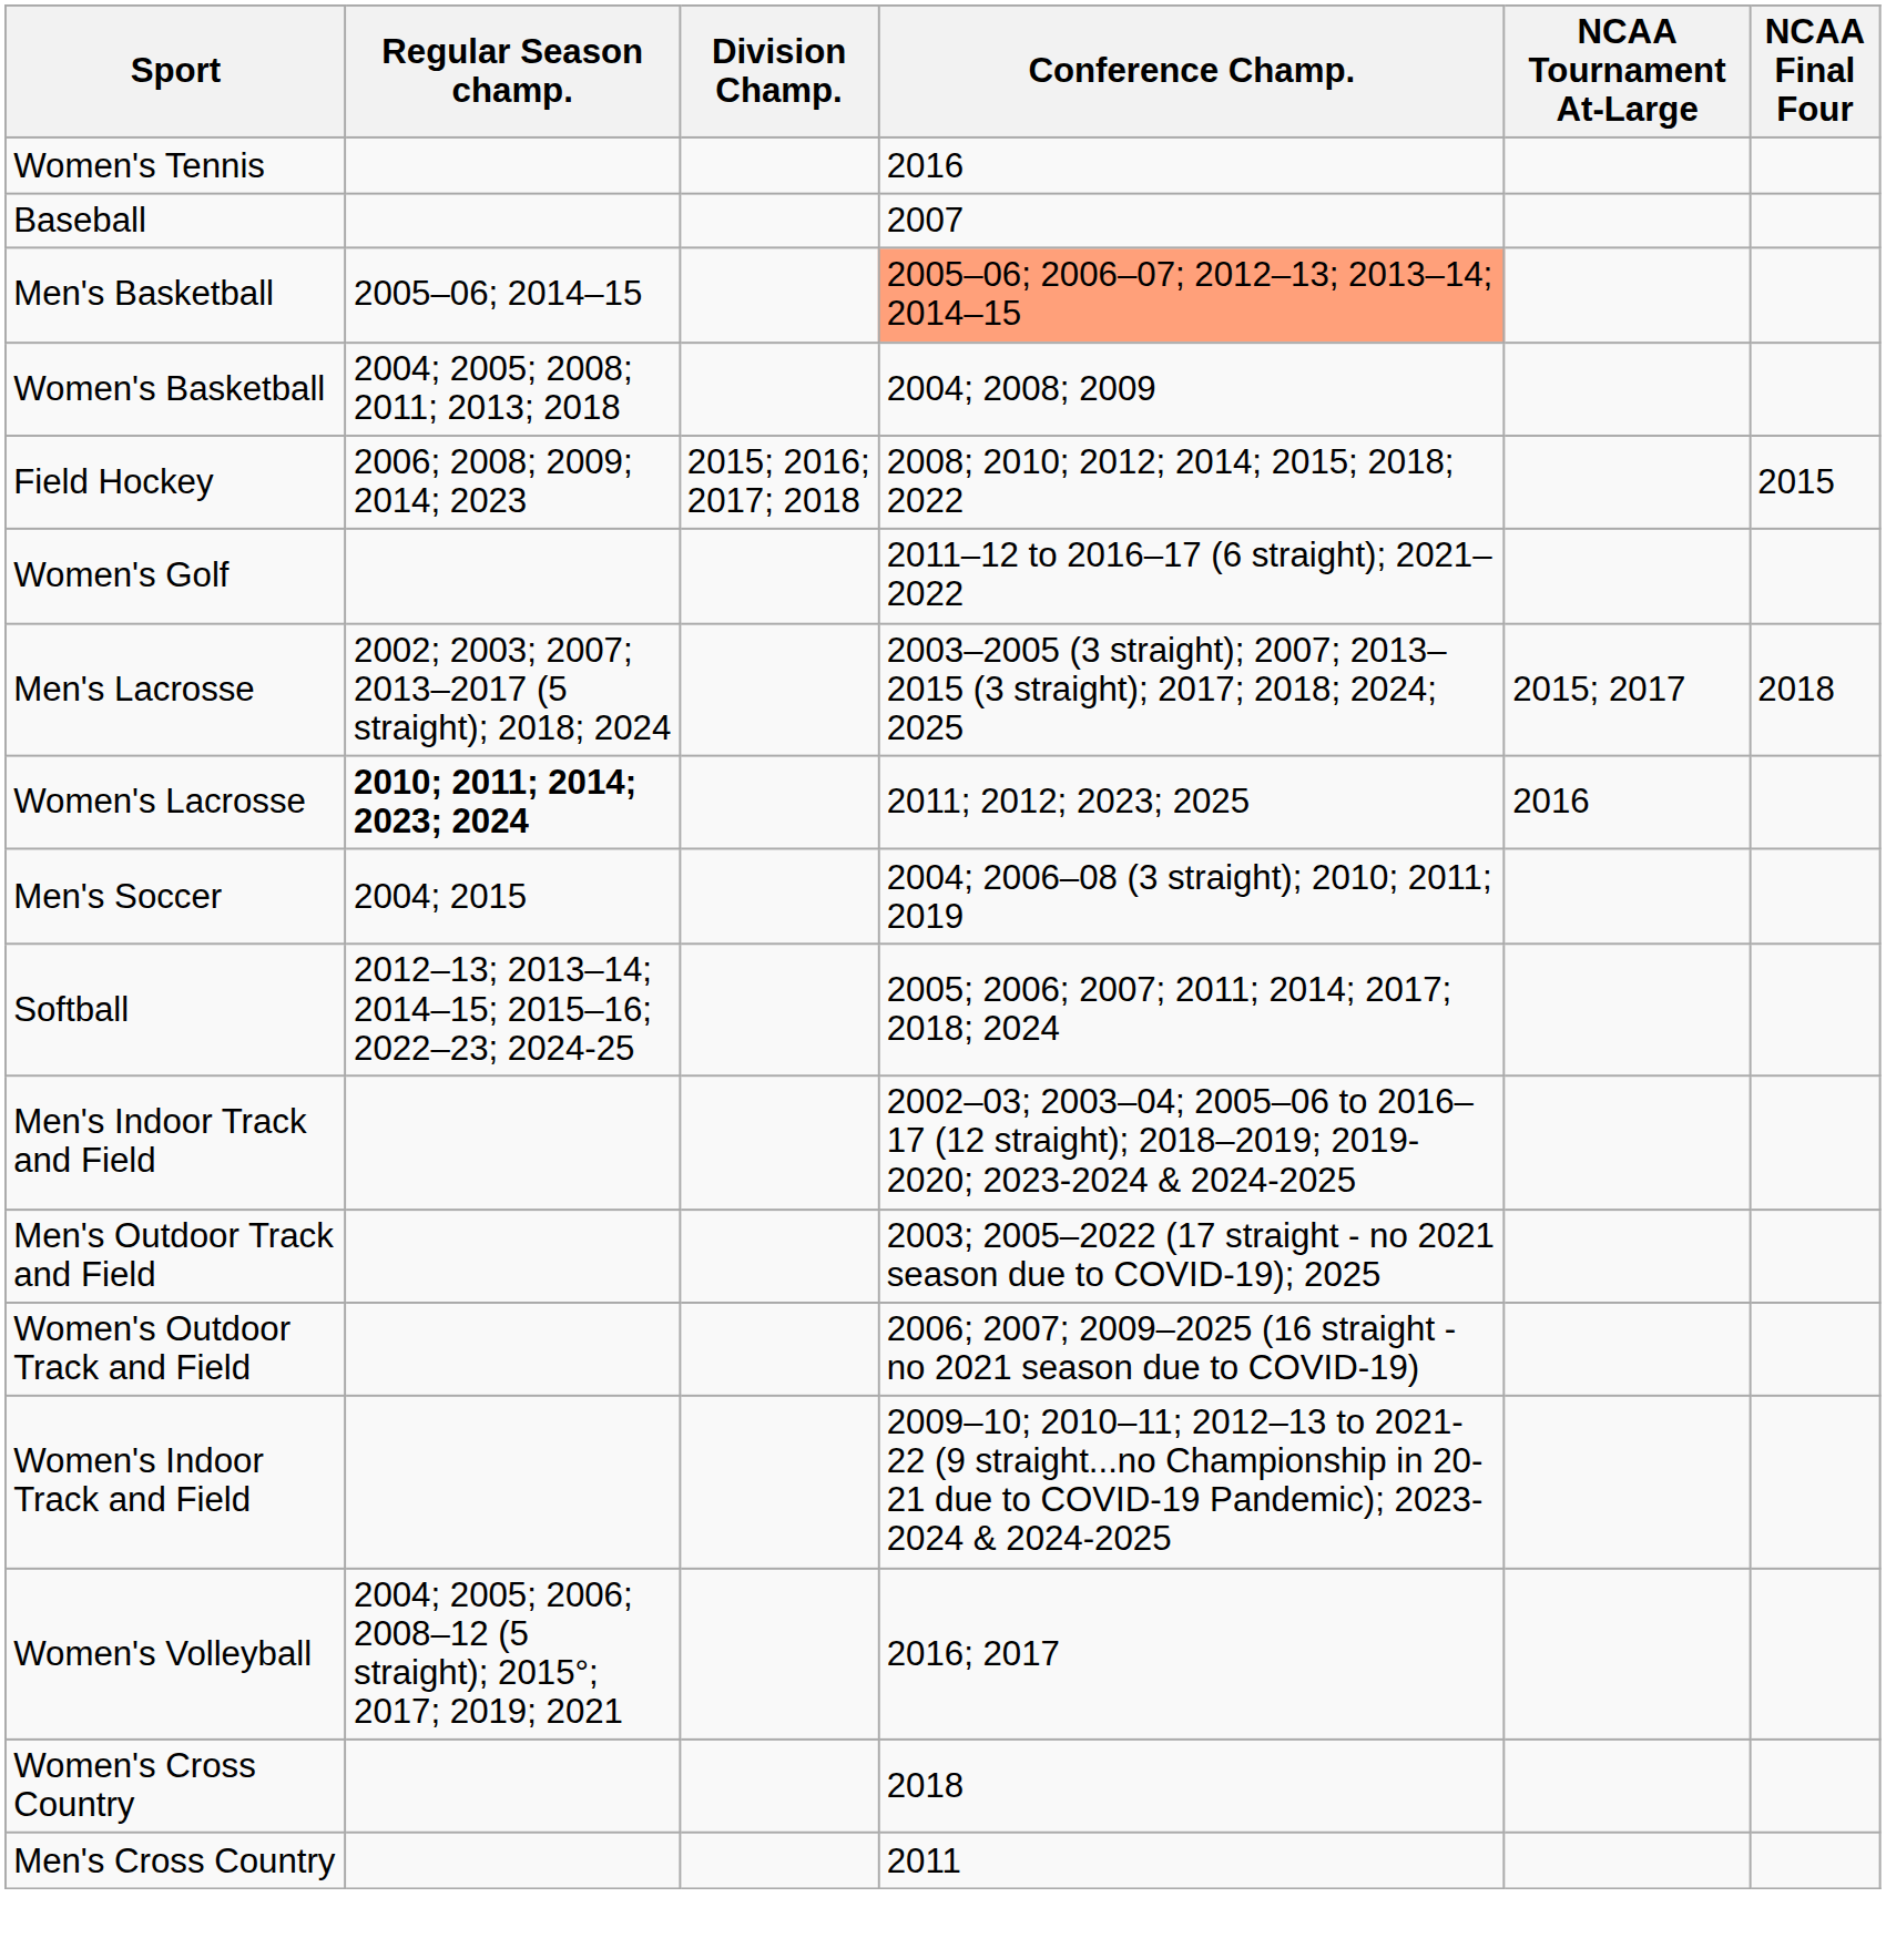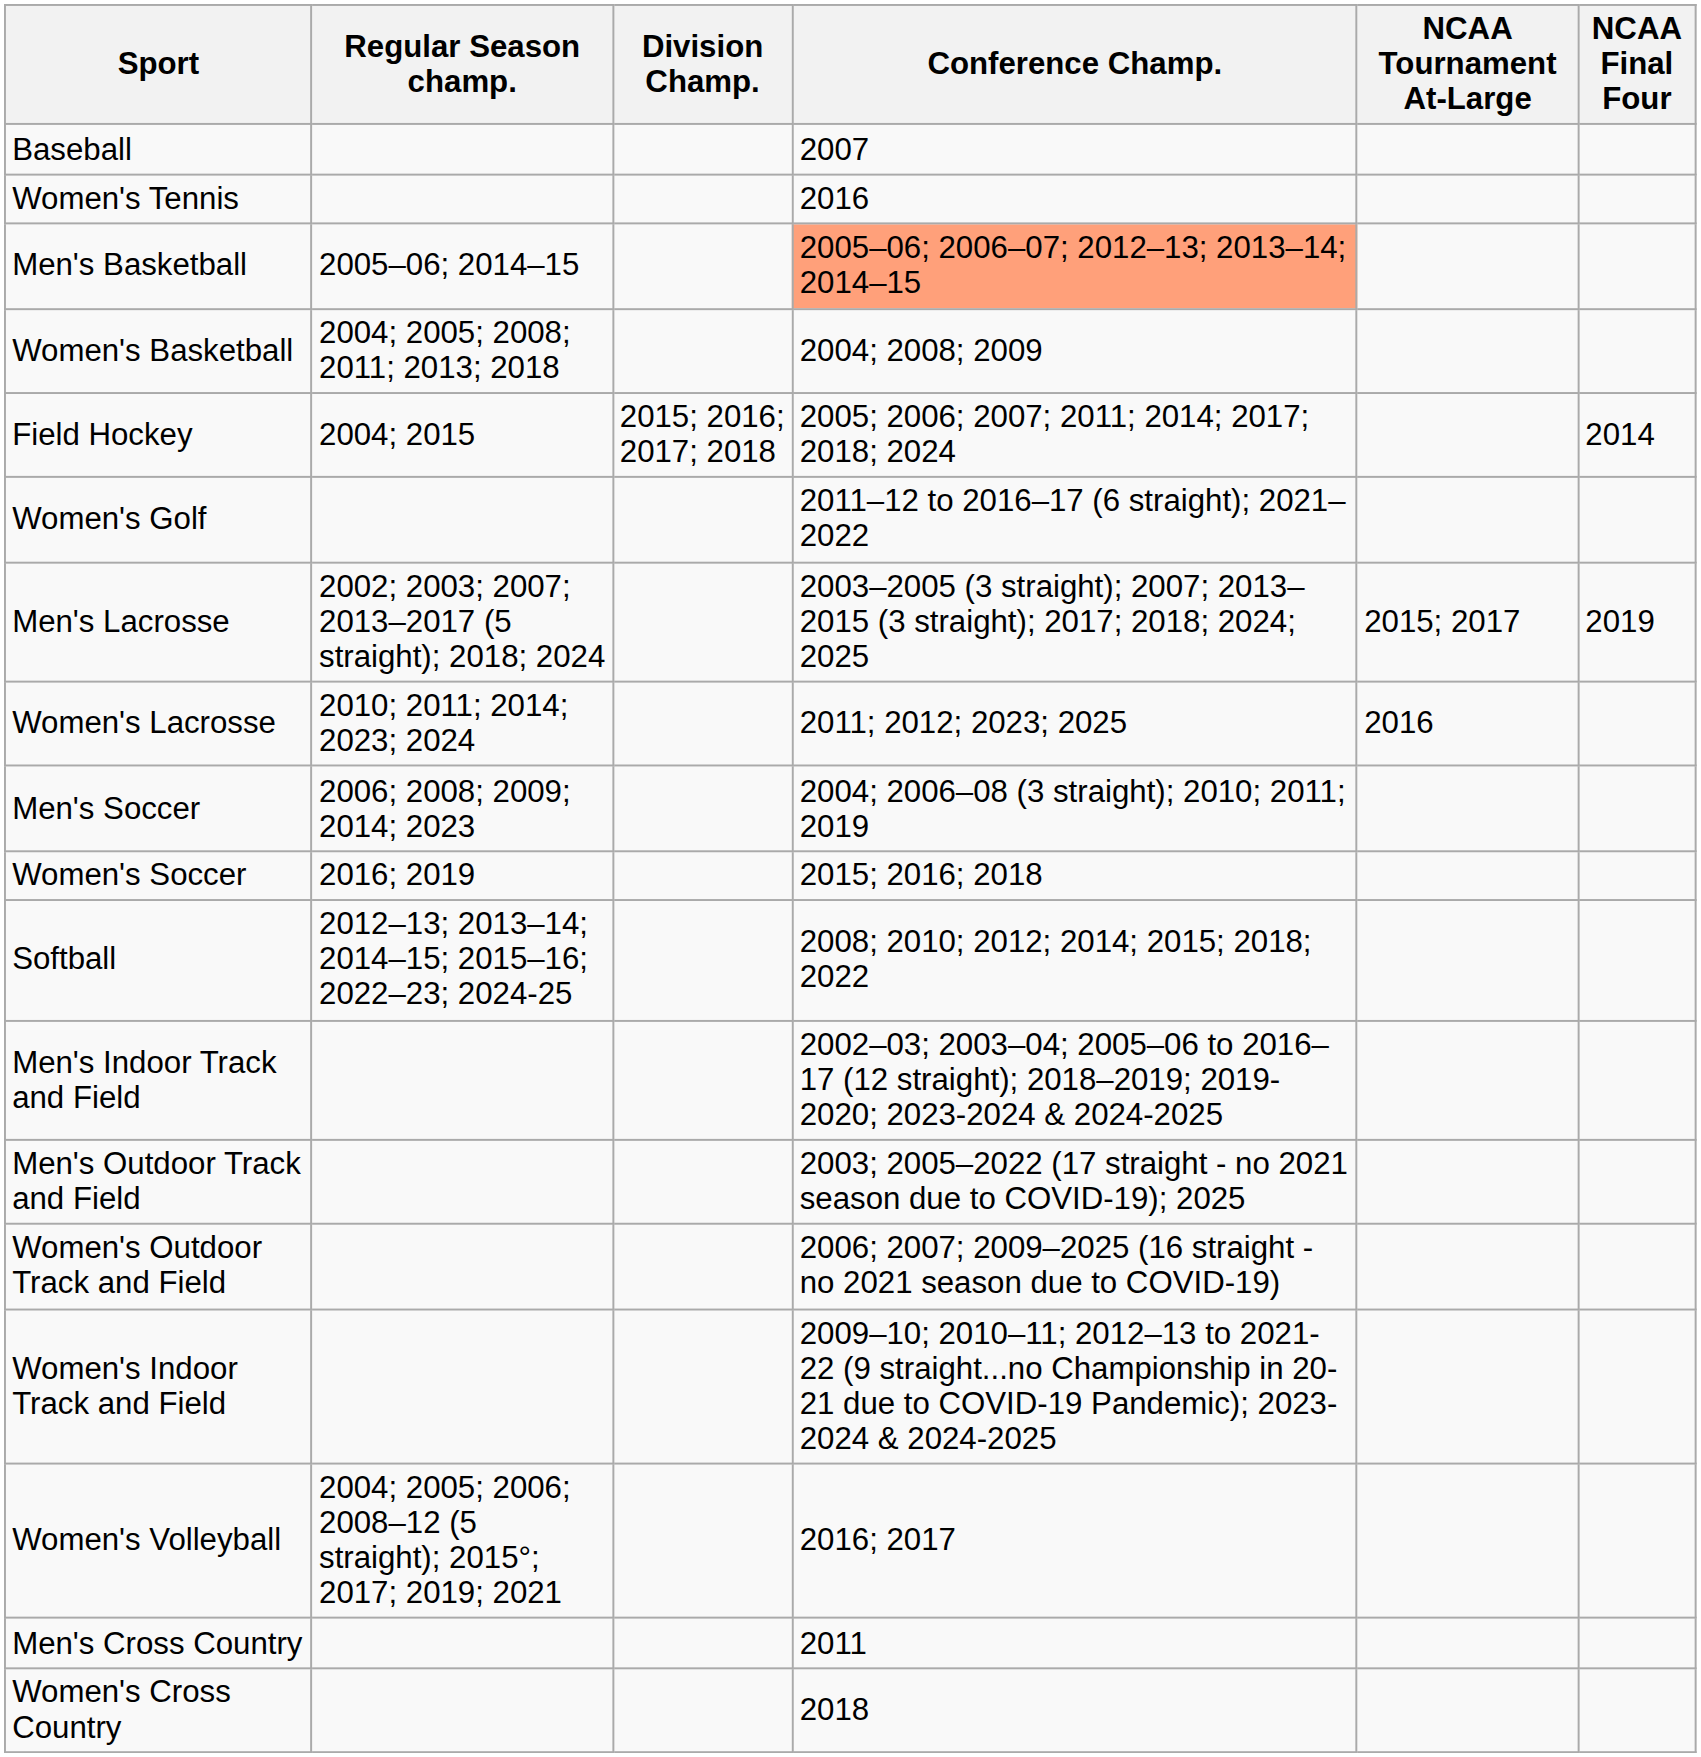rows swapped: Women's Tennis <-> Baseball
Field Hockey | Regular Season champ.: 2006; 2008; 2009; 2014; 2023 -> 2004; 2015
Field Hockey | Conference Champ.: 2008; 2010; 2012; 2014; 2015; 2018; 2022 -> 2005; 2006; 2007; 2011; 2014; 2017; 2018; 2024
Field Hockey | NCAA Final Four: 2015 -> 2014
Men's Lacrosse | NCAA Final Four: 2018 -> 2019
Women's Lacrosse | Regular Season champ.: bold -> normal
Men's Soccer | Regular Season champ.: 2004; 2015 -> 2006; 2008; 2009; 2014; 2023
+ row: Women's Soccer | 2016; 2019 | 2015; 2016; 2018
Softball | Conference Champ.: 2005; 2006; 2007; 2011; 2014; 2017; 2018; 2024 -> 2008; 2010; 2012; 2014; 2015; 2018; 2022
rows swapped: Men's Cross Country <-> Women's Cross Country
